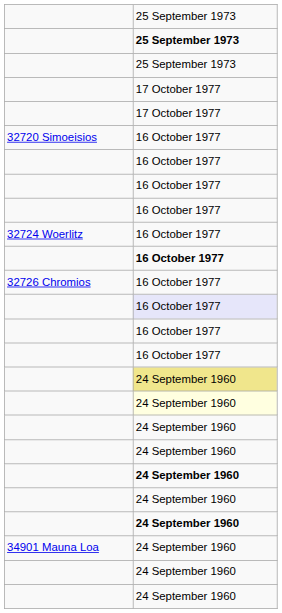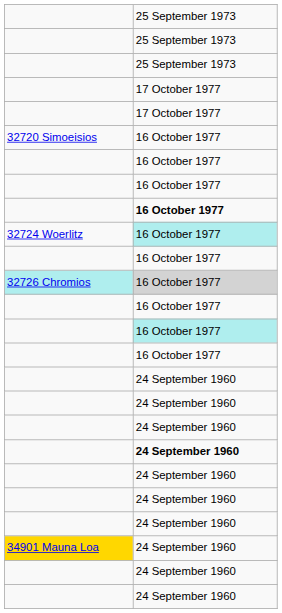row 2 | column 2: bold -> normal
row 9 | column 2: normal -> bold
row 10 | column 2: no background -> paleturquoise background
row 11 | column 2: bold -> normal
row 12 | column 1: no background -> paleturquoise background
row 12 | column 2: no background -> lightgrey background
row 13 | column 2: lavender background -> no background
row 14 | column 2: no background -> paleturquoise background
row 16 | column 2: khaki background -> no background
row 17 | column 2: lightyellow background -> no background
row 19 | column 2: normal -> bold
row 20 | column 2: bold -> normal
row 22 | column 2: bold -> normal
row 23 | column 1: no background -> gold background
